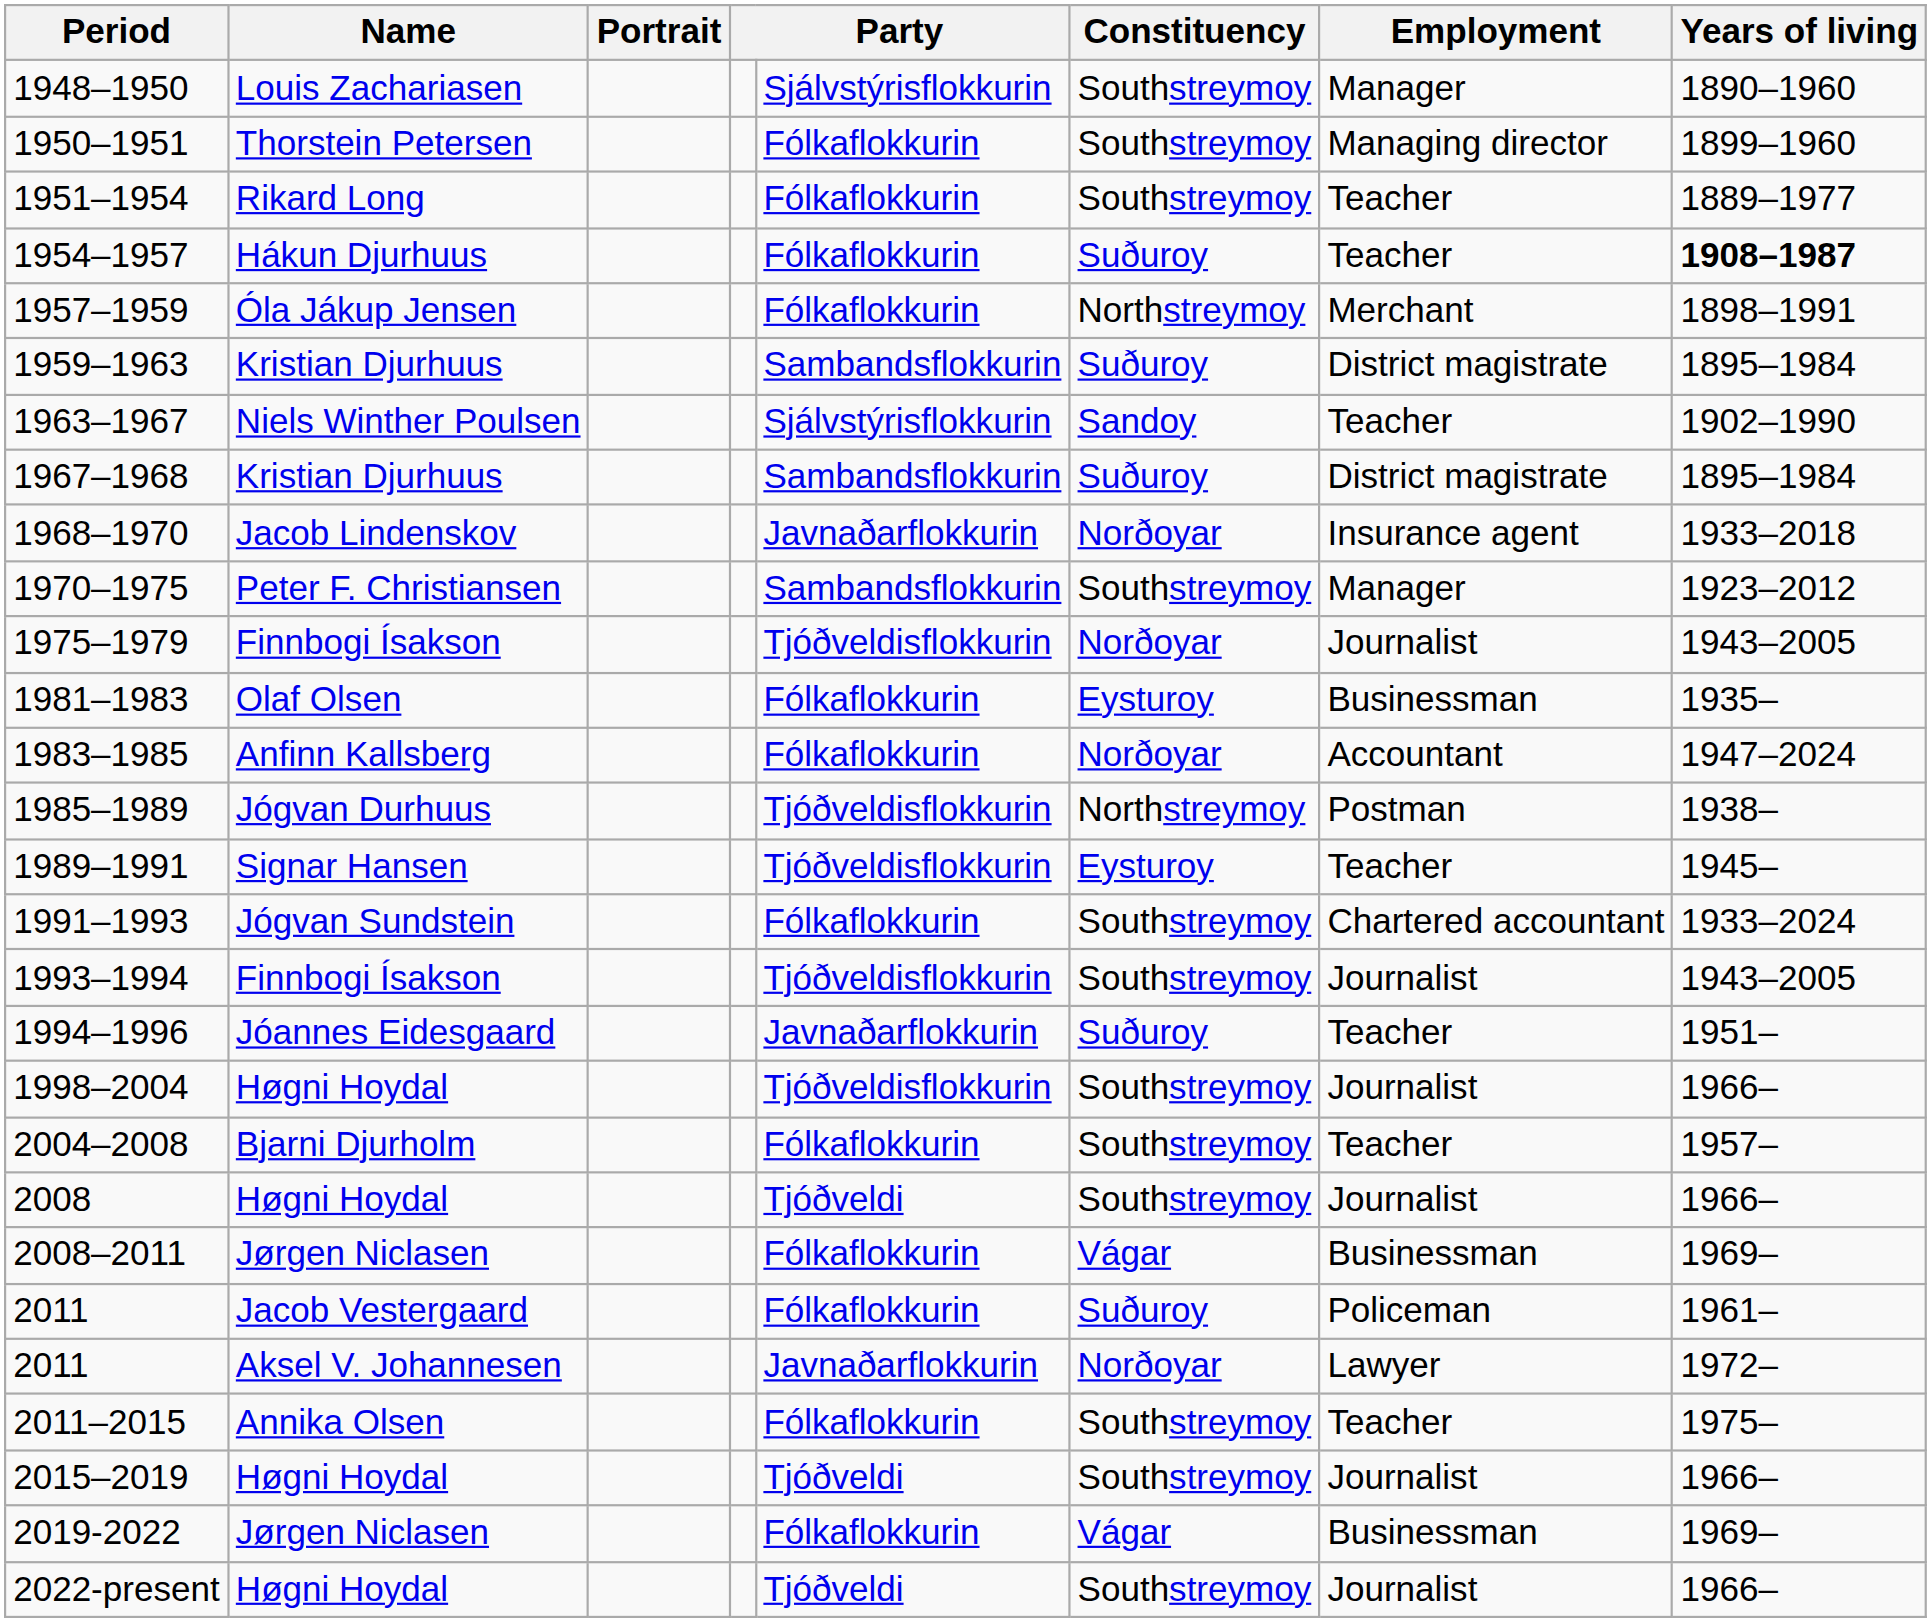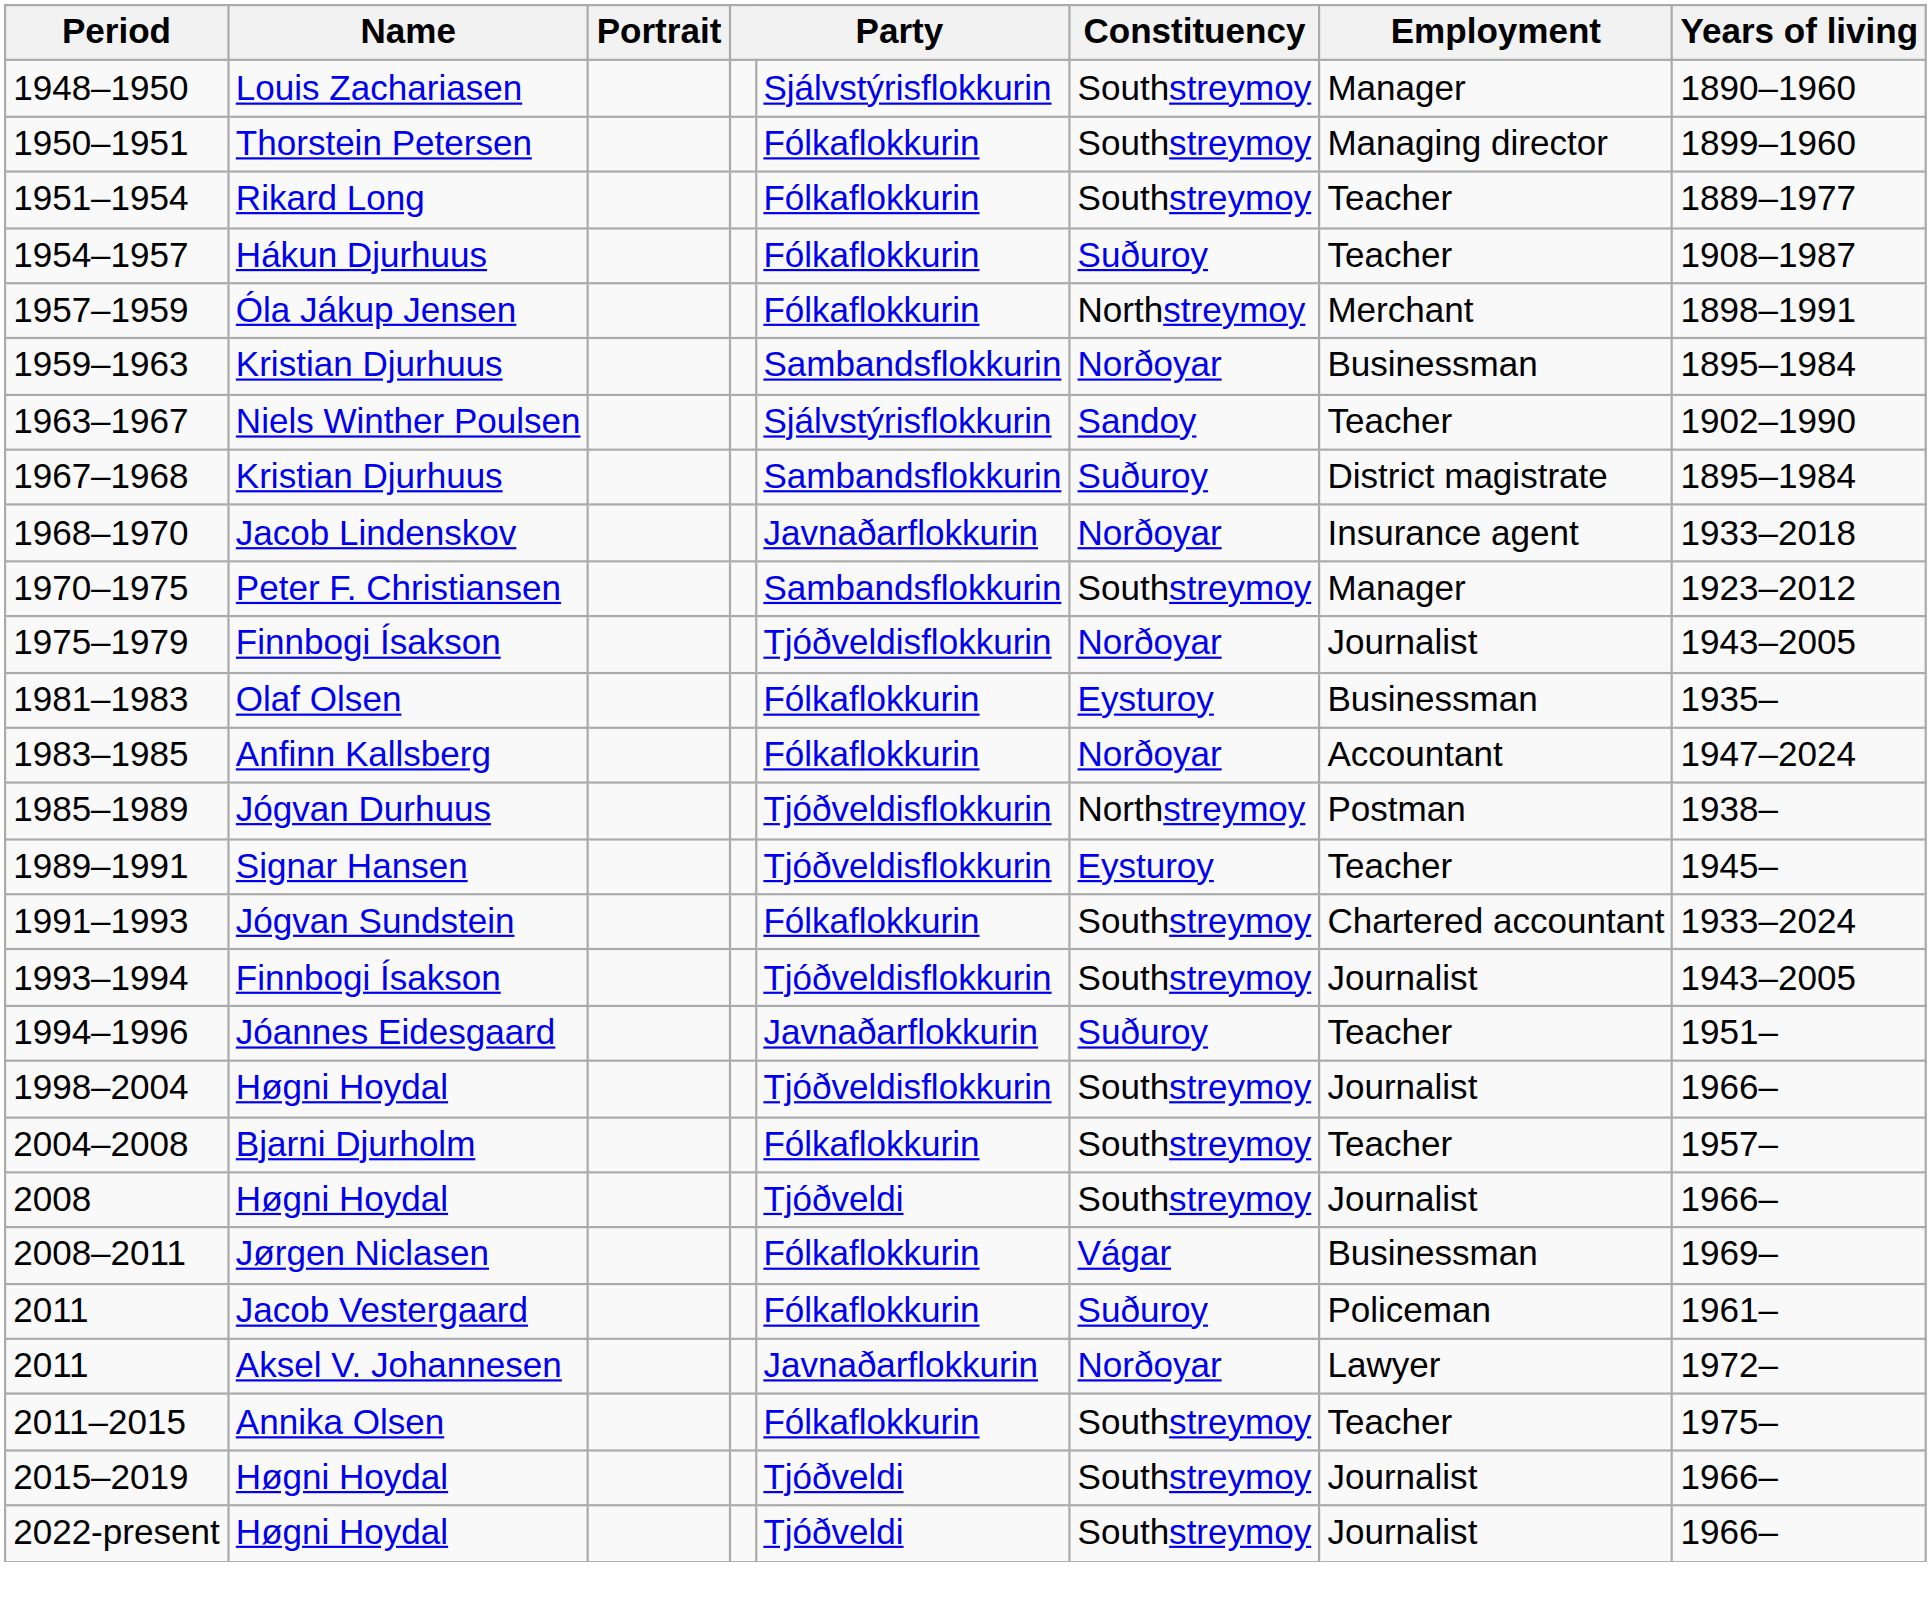1954–1957 | Years of living: bold -> normal
1959–1963 | Constituency: Suðuroy -> Norðoyar
1959–1963 | Employment: District magistrate -> Businessman
- row: 2019-2022 | Jørgen Niclasen | Fólkaflokkurin | Vágar | Businessman | 1969–
